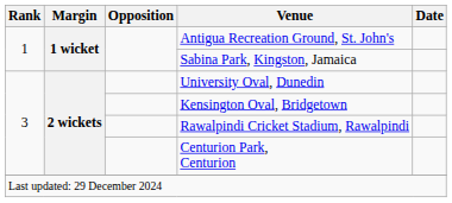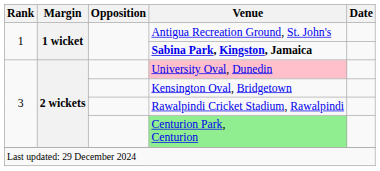Sabina Park, Kingston, Jamaica | Venue: normal -> bold
University Oval, Dunedin | Venue: no background -> pink background
Centurion Park, Centurion | Venue: no background -> lightgreen background
